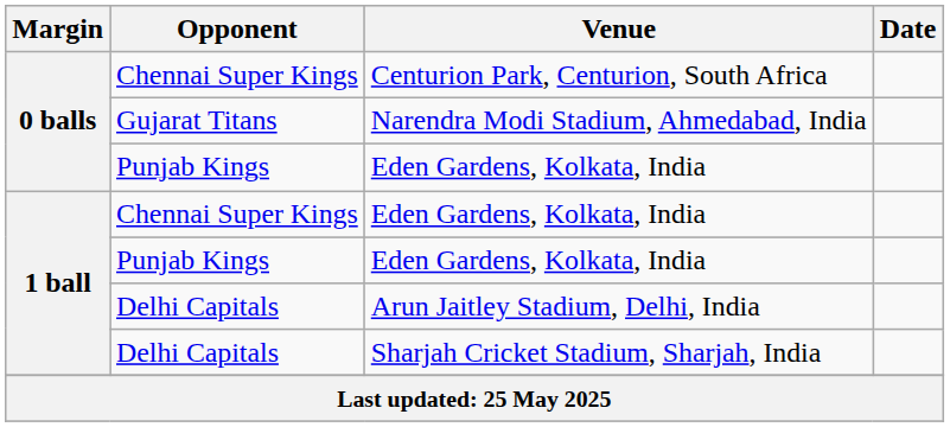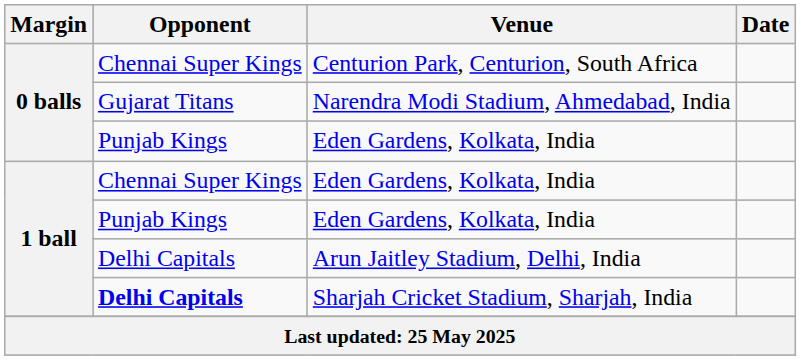Sharjah Cricket Stadium, Sharjah, India | Opponent: normal -> bold
